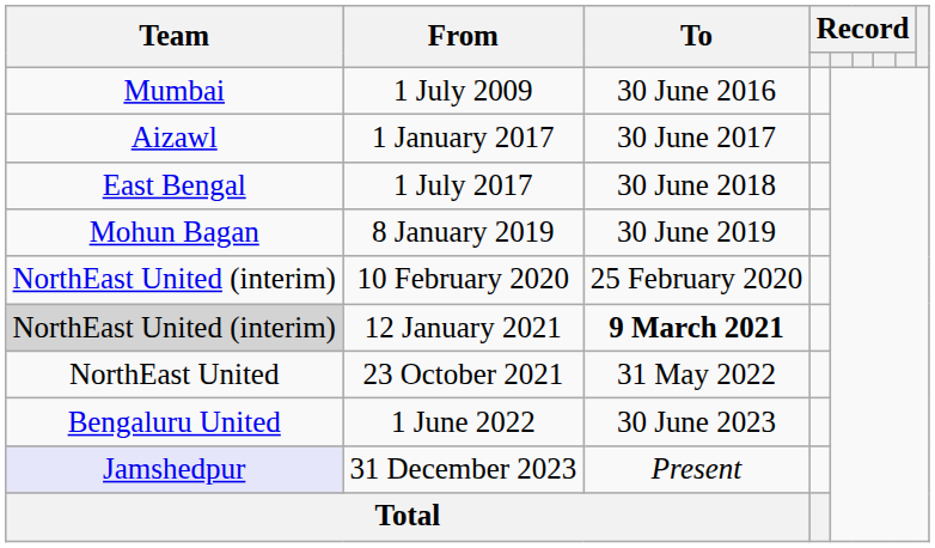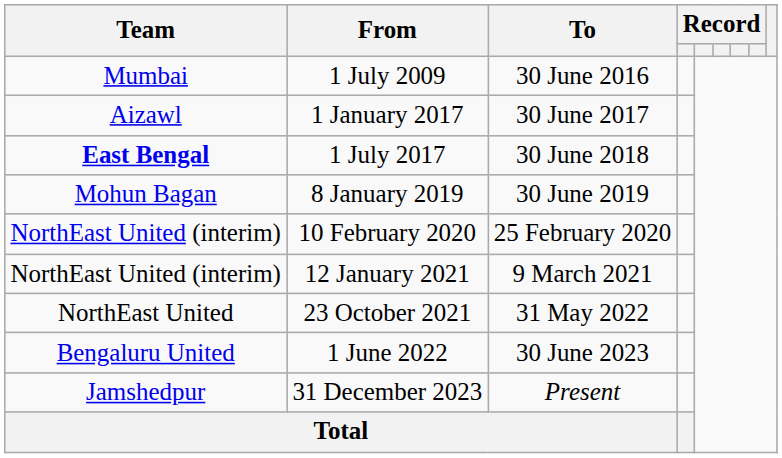1 July 2017 | Team: normal -> bold
12 January 2021 | Team: lightgrey background -> no background
12 January 2021 | To: bold -> normal
31 December 2023 | Team: lavender background -> no background
